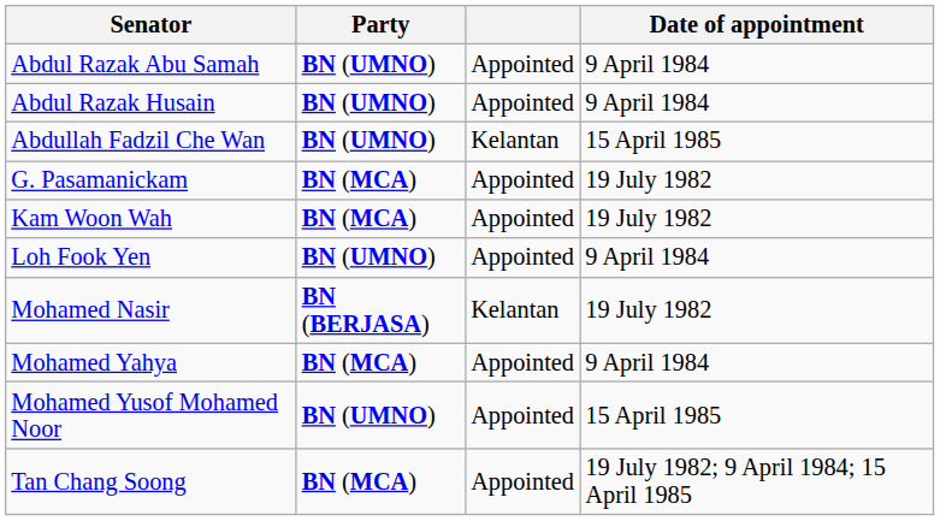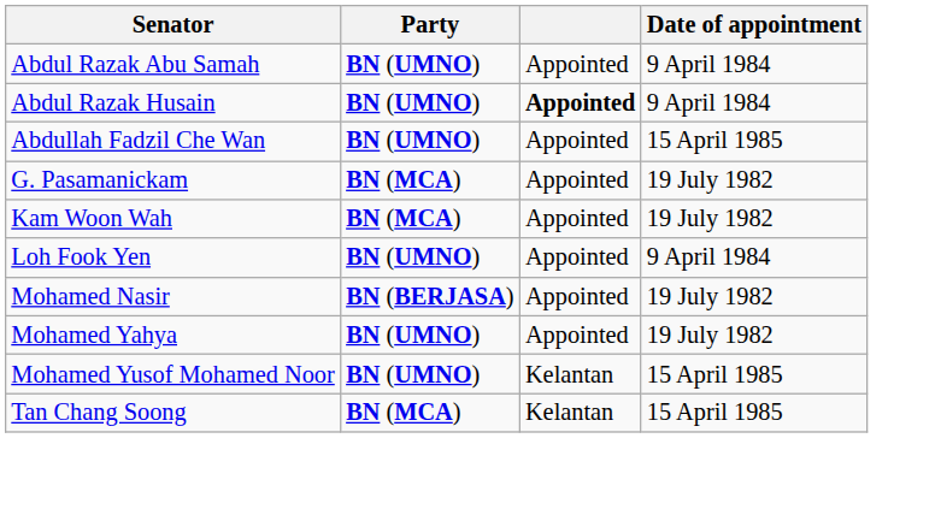Abdul Razak Husain | column 3: normal -> bold
Abdullah Fadzil Che Wan | column 3: Kelantan -> Appointed
Mohamed Nasir | column 3: Kelantan -> Appointed
Mohamed Yahya | Party: BN (MCA) -> BN (UMNO)
Mohamed Yahya | Date of appointment: 9 April 1984 -> 19 July 1982
Mohamed Yusof Mohamed Noor | column 3: Appointed -> Kelantan
Tan Chang Soong | column 3: Appointed -> Kelantan
Tan Chang Soong | Date of appointment: 19 July 1982; 9 April 1984; 15 April 1985 -> 15 April 1985
